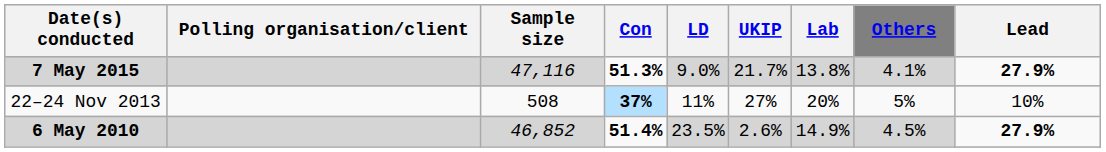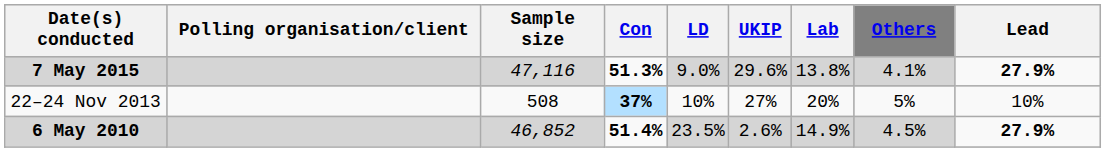7 May 2015 | UKIP: 21.7% -> 29.6%
22–24 Nov 2013 | LD: 11% -> 10%
